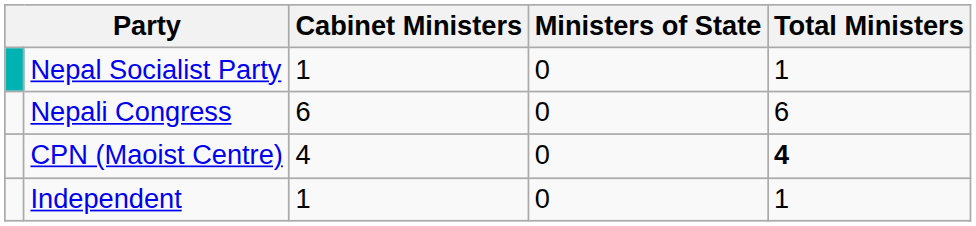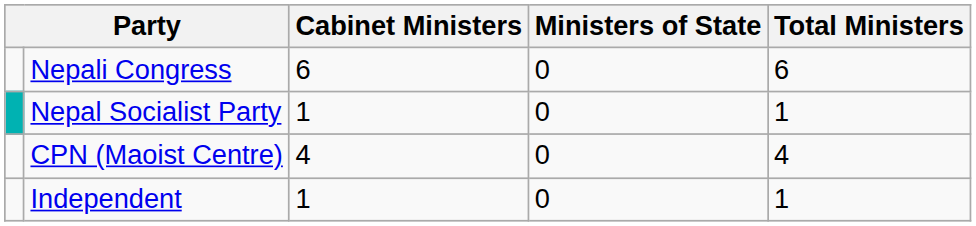rows swapped: Nepali Congress <-> Nepal Socialist Party
CPN (Maoist Centre) | Total Ministers: bold -> normal
